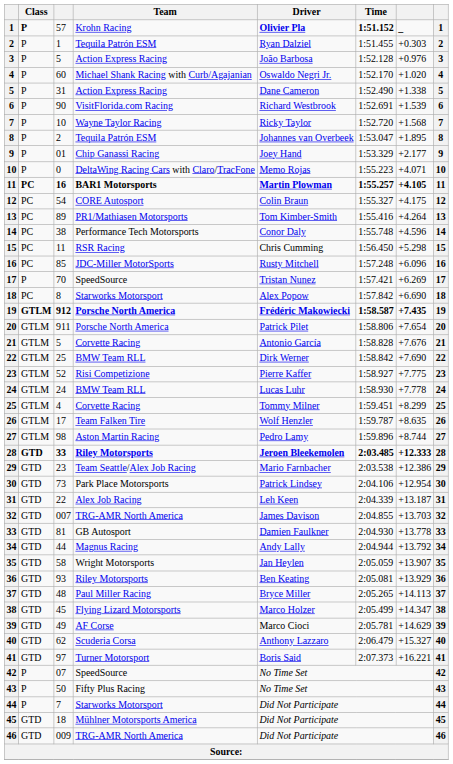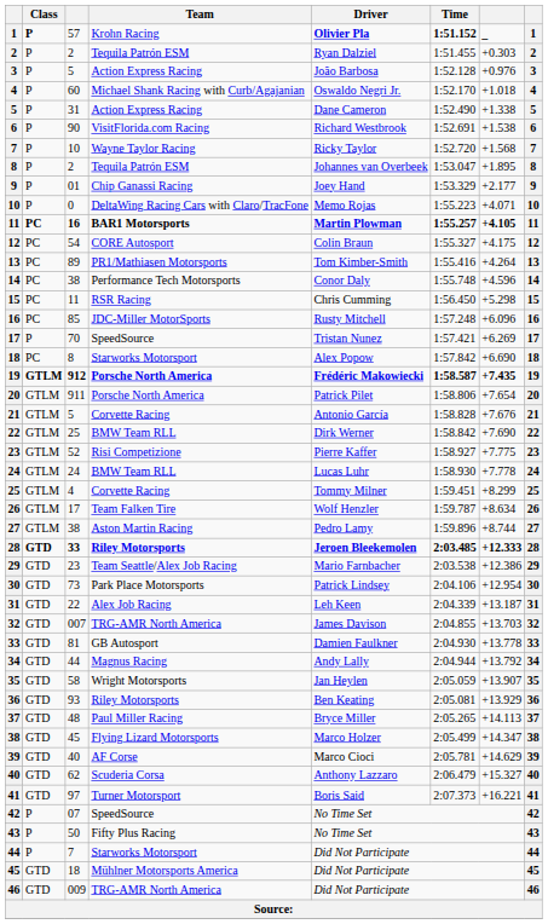row 3 | column 3: 1 -> 2
row 5 | column 7: +1.020 -> +1.018
row 7 | column 7: +1.539 -> +1.538
row 27 | column 7: +8.635 -> +8.634
row 28 | column 3: 98 -> 38
row 40 | column 3: 49 -> 40
